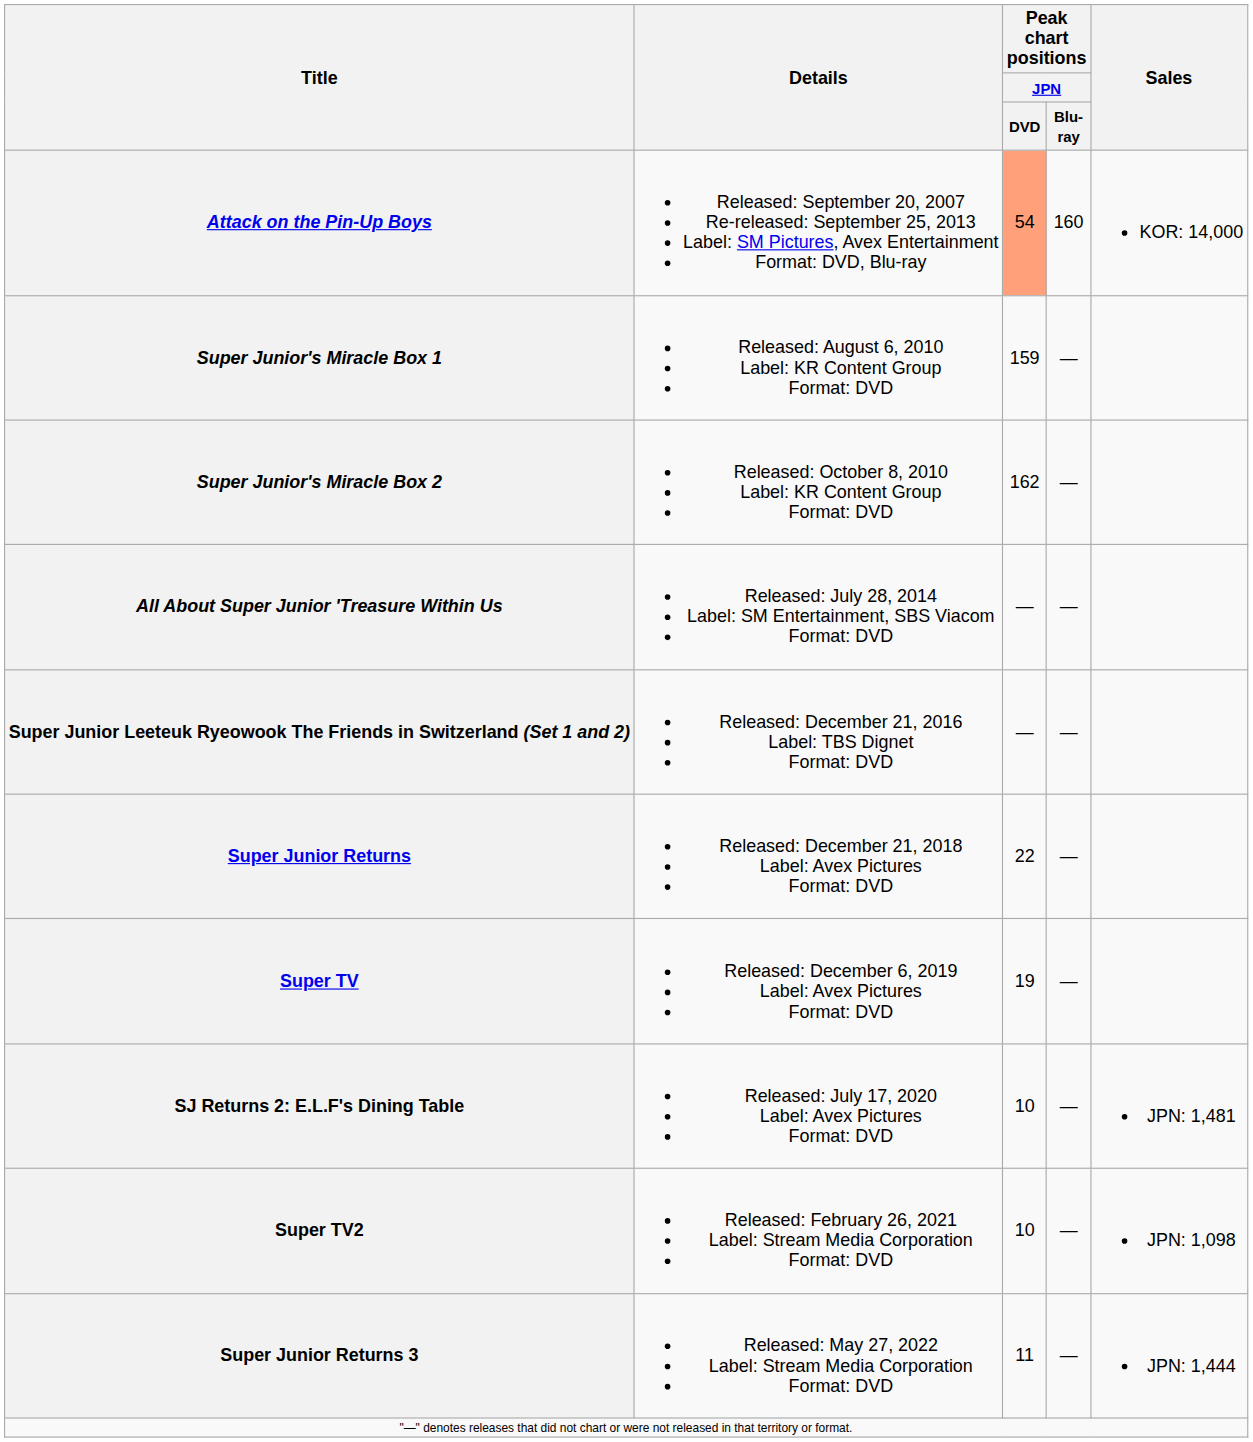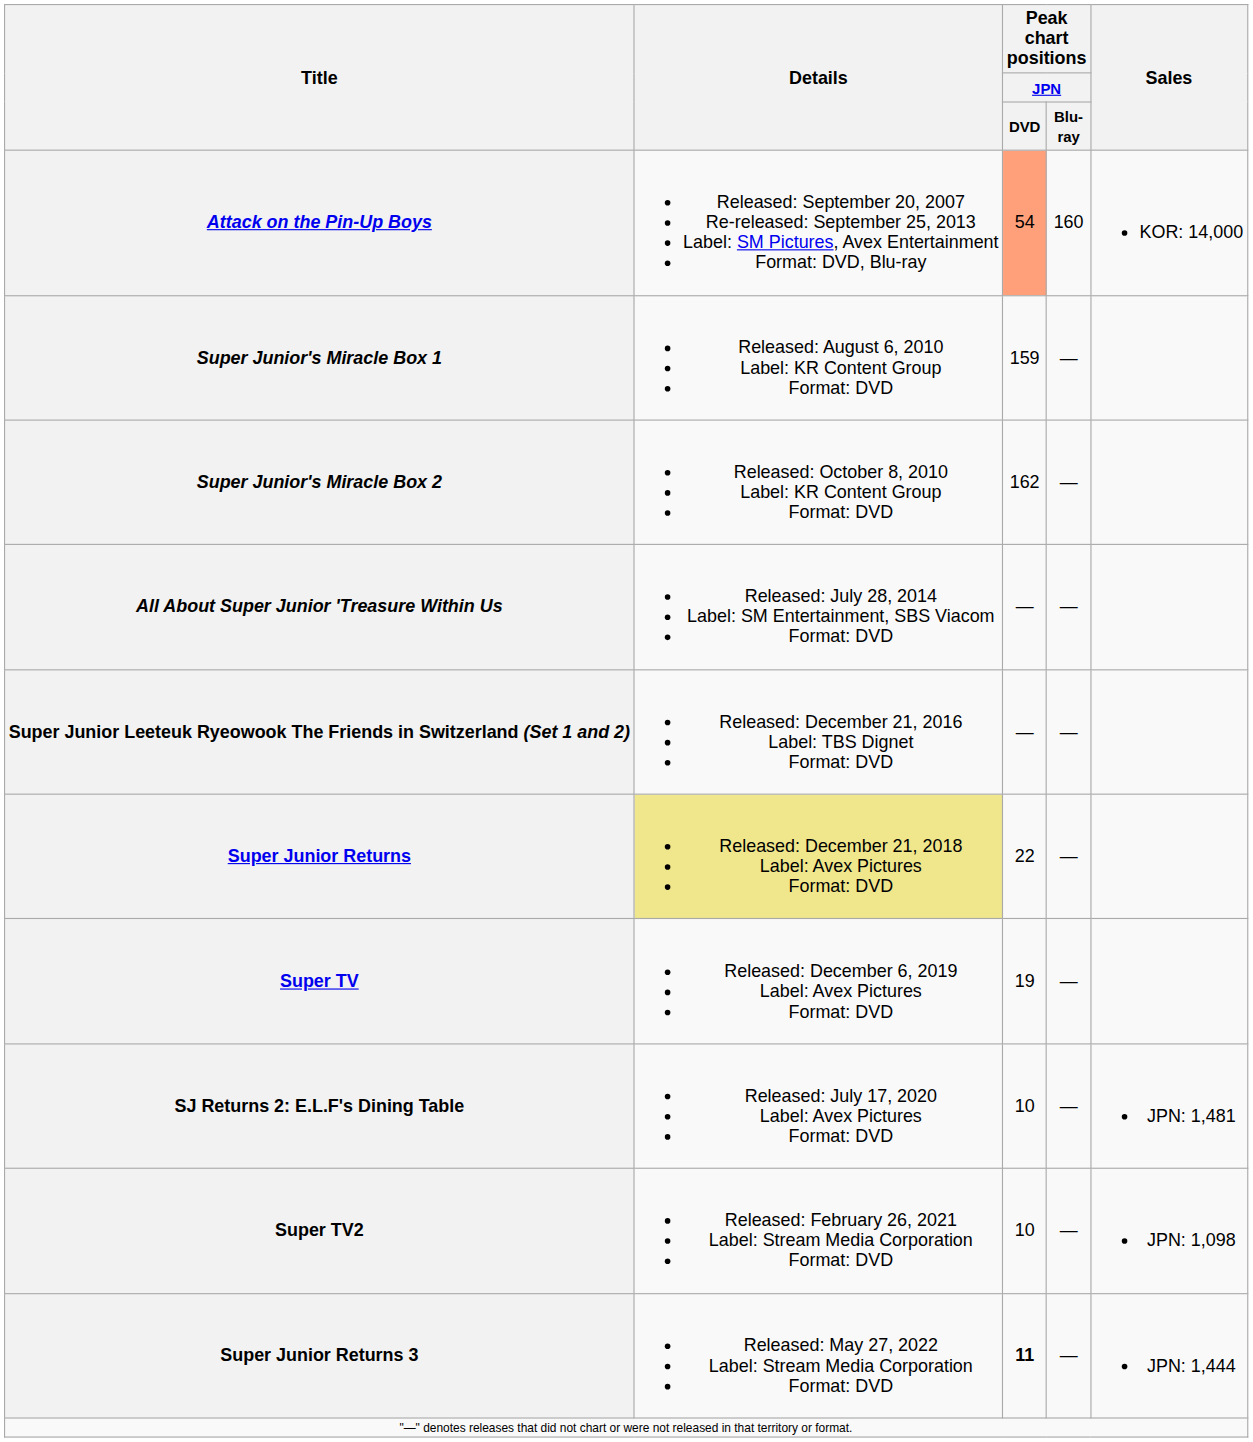Super Junior Returns | Details: no background -> khaki background
Super Junior Returns 3 | Peak chart positions / JPN / DVD: normal -> bold
